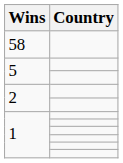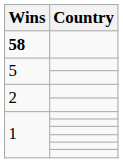row 2 | Wins: normal -> bold
